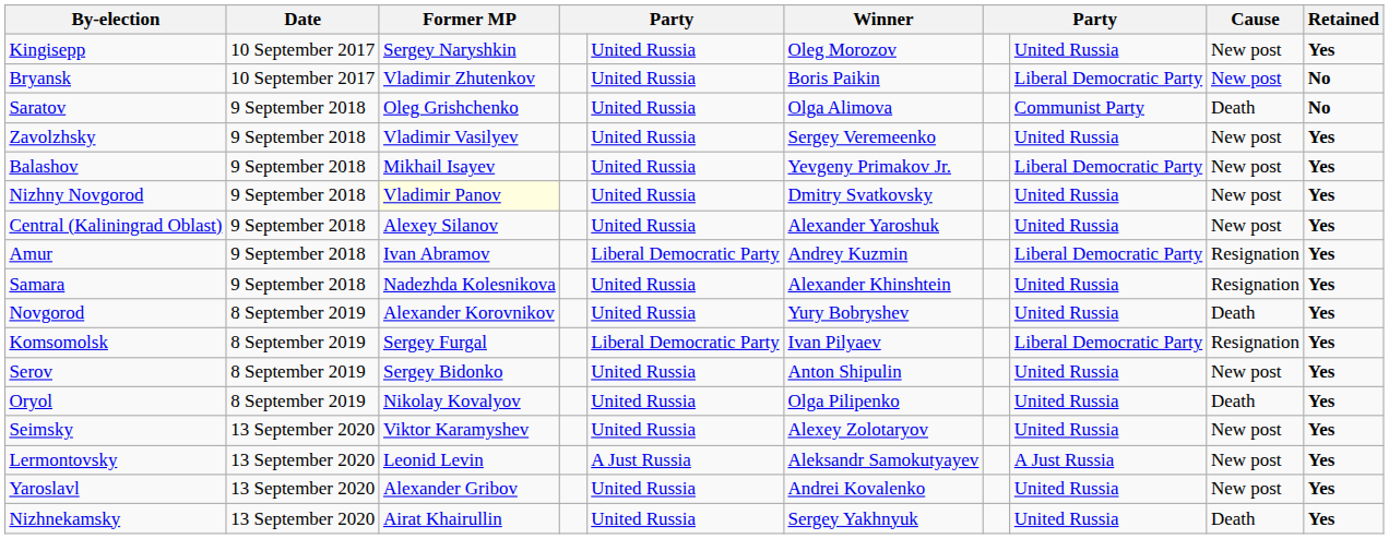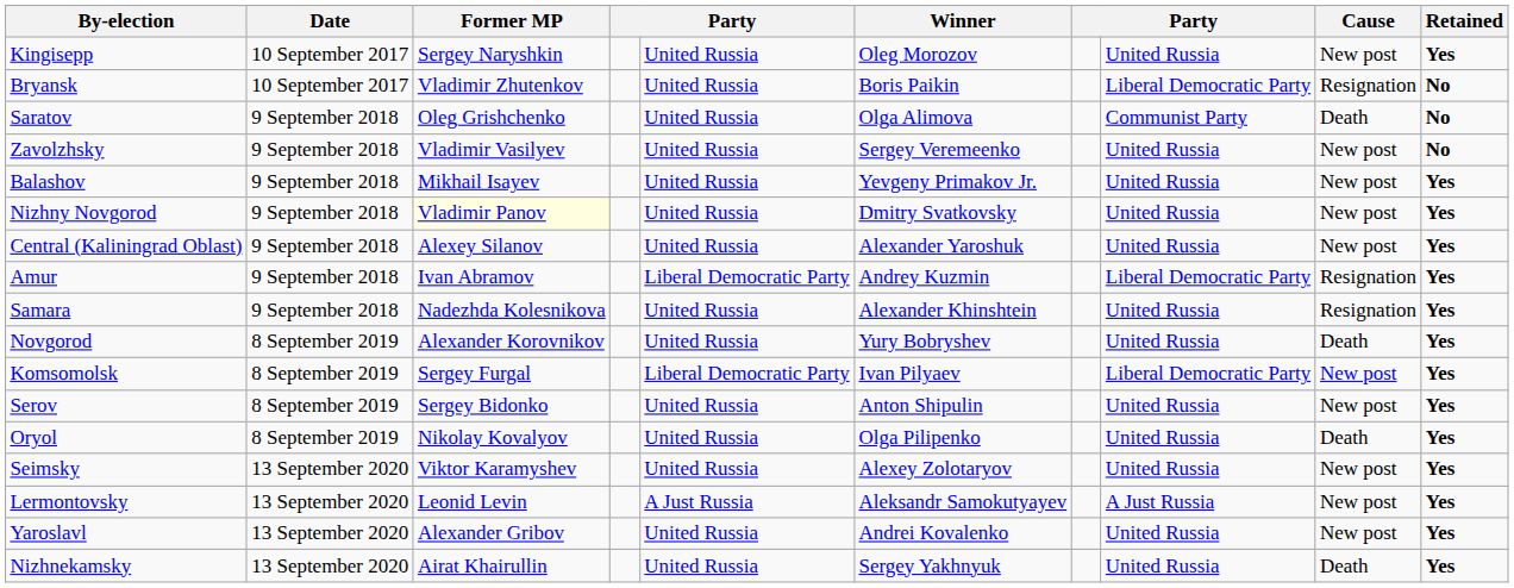Bryansk | Cause: New post -> Resignation
Zavolzhsky | Retained: Yes -> No
Balashov | column 8: Liberal Democratic Party -> United Russia
Komsomolsk | Cause: Resignation -> New post
